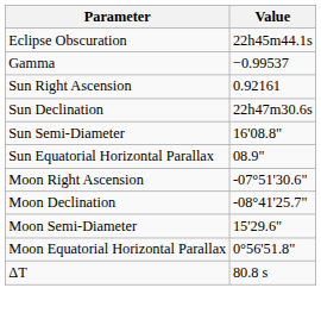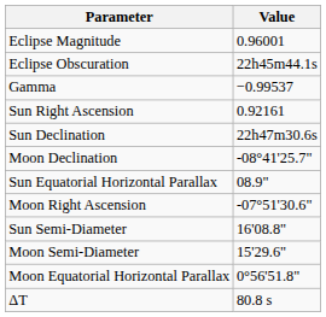+ row: Eclipse Magnitude | 0.96001
rows swapped: Sun Semi-Diameter <-> Moon Declination
